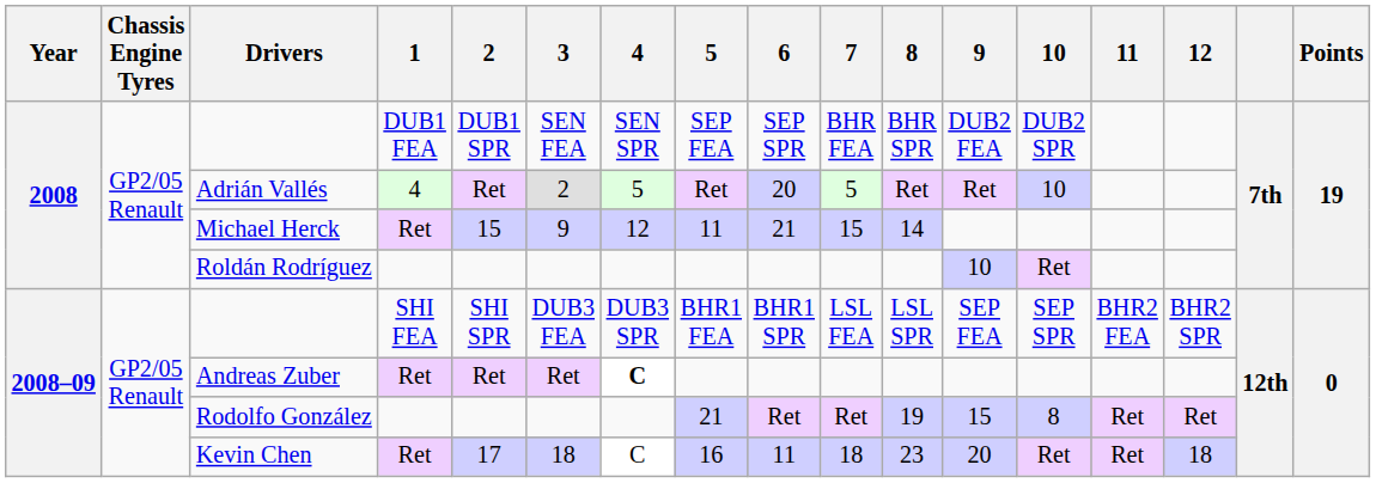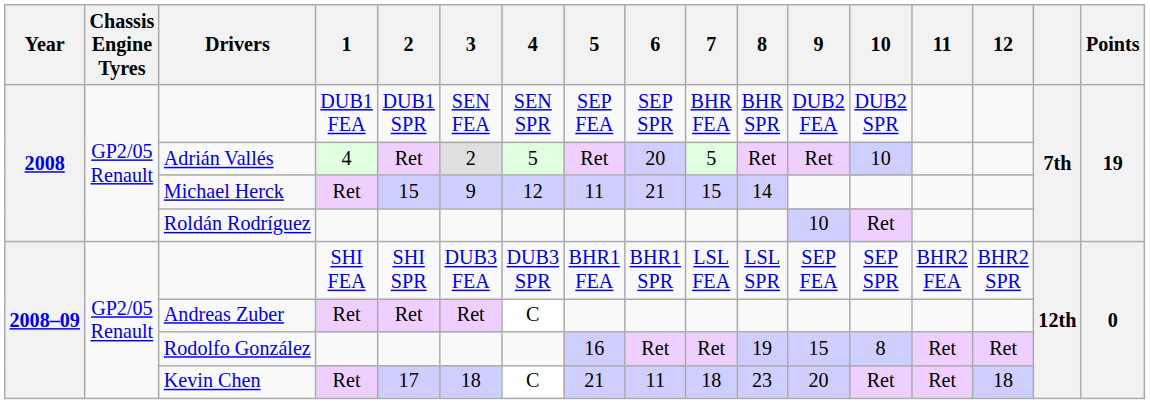Andreas Zuber | 4: bold -> normal
Rodolfo González | 5: 21 -> 16
Kevin Chen | 5: 16 -> 21
